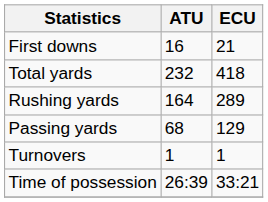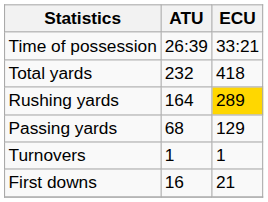rows swapped: First downs <-> Time of possession
Rushing yards | ECU: no background -> gold background
